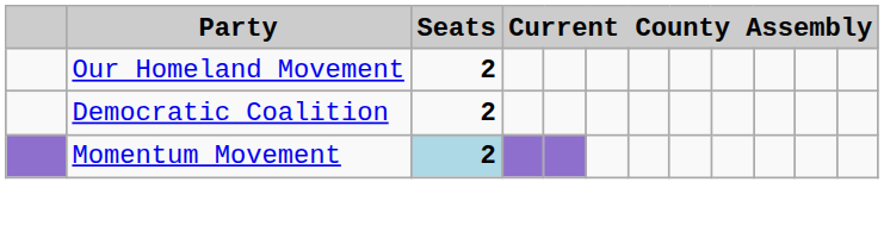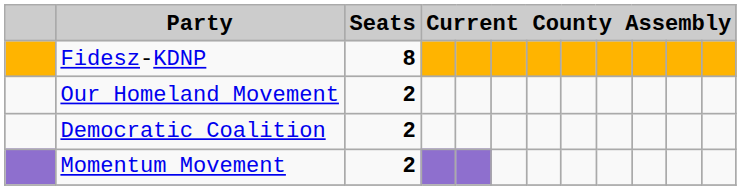+ row: Fidesz-KDNP | 8
Momentum Movement | Seats: lightblue background -> no background
